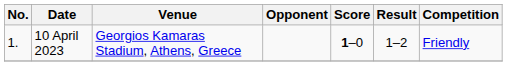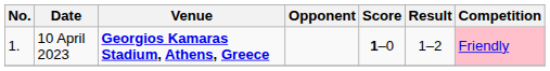10 April 2023 | Venue: normal -> bold
10 April 2023 | Competition: no background -> pink background
